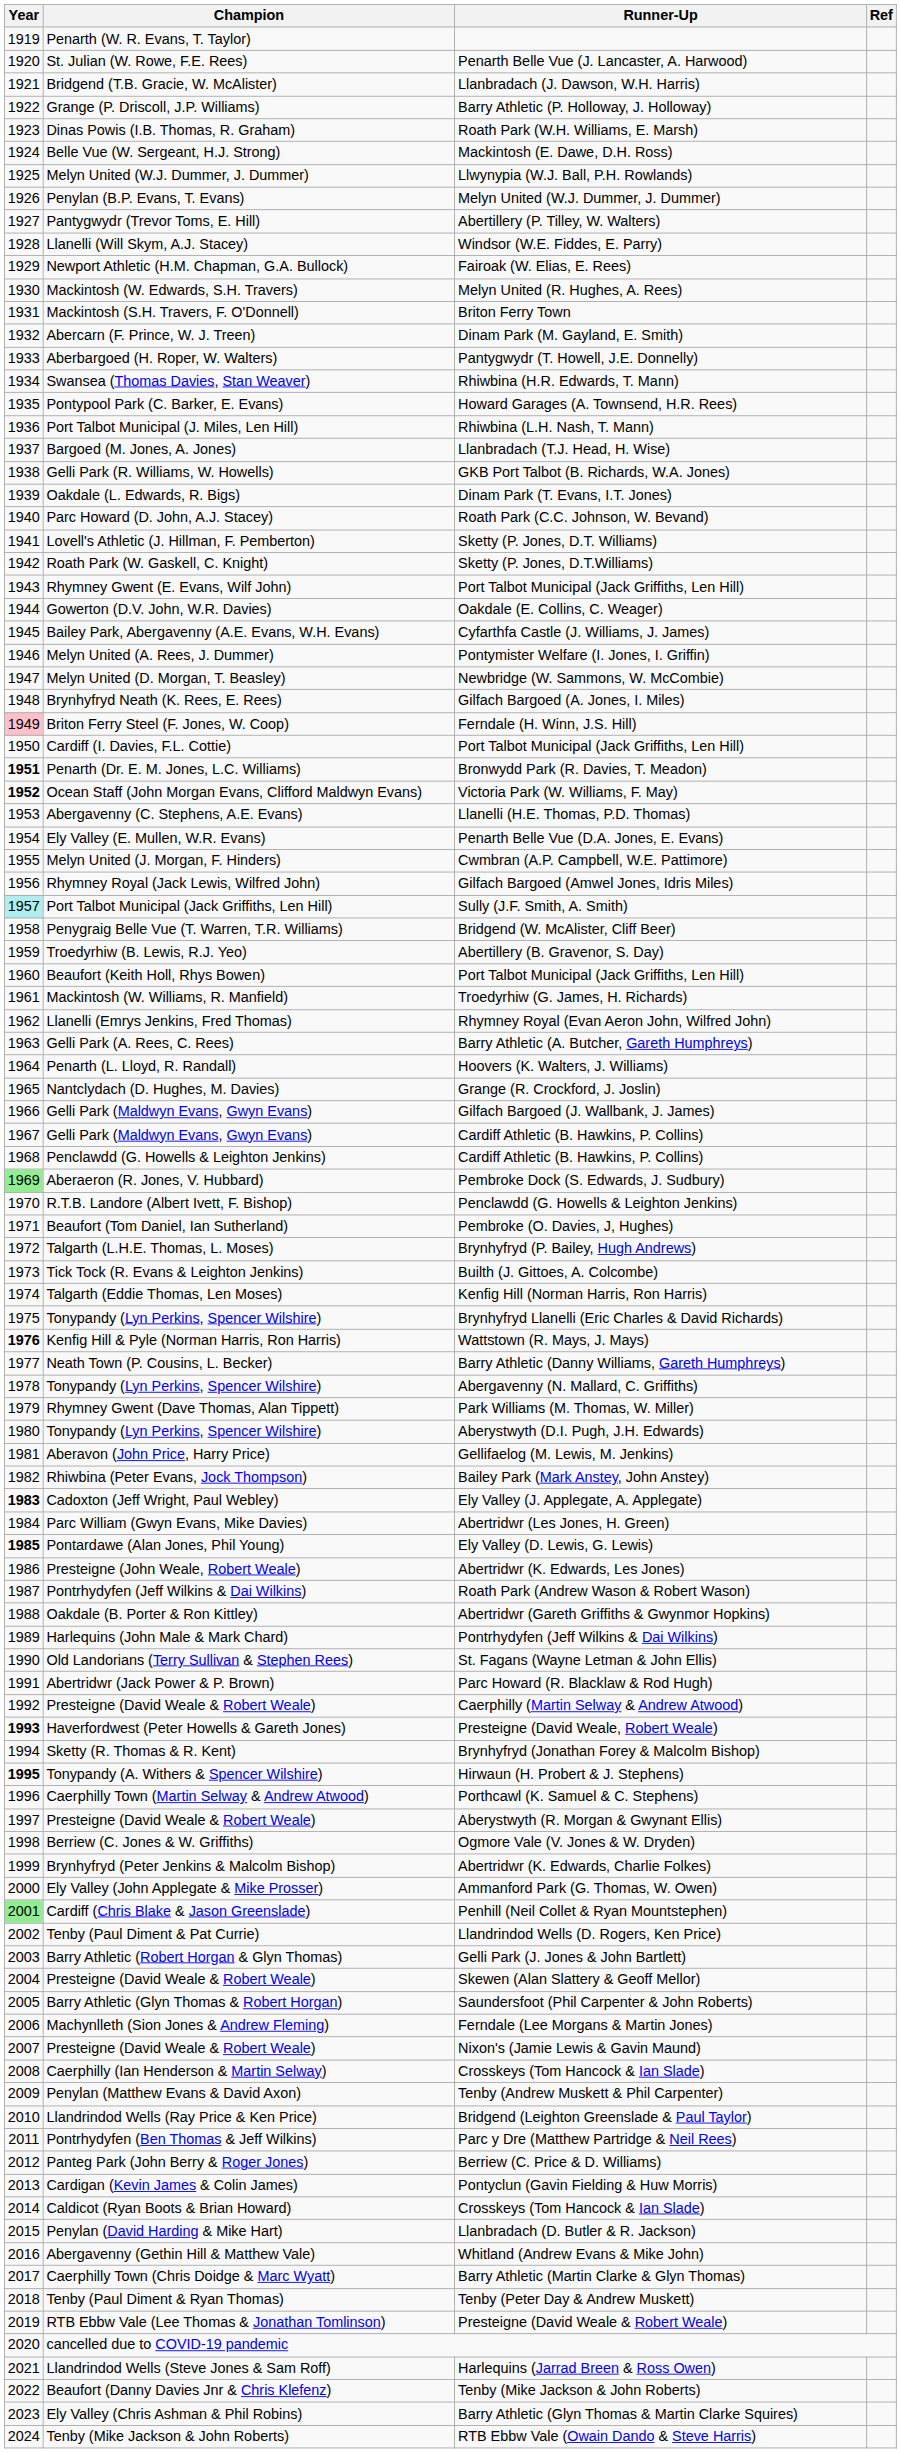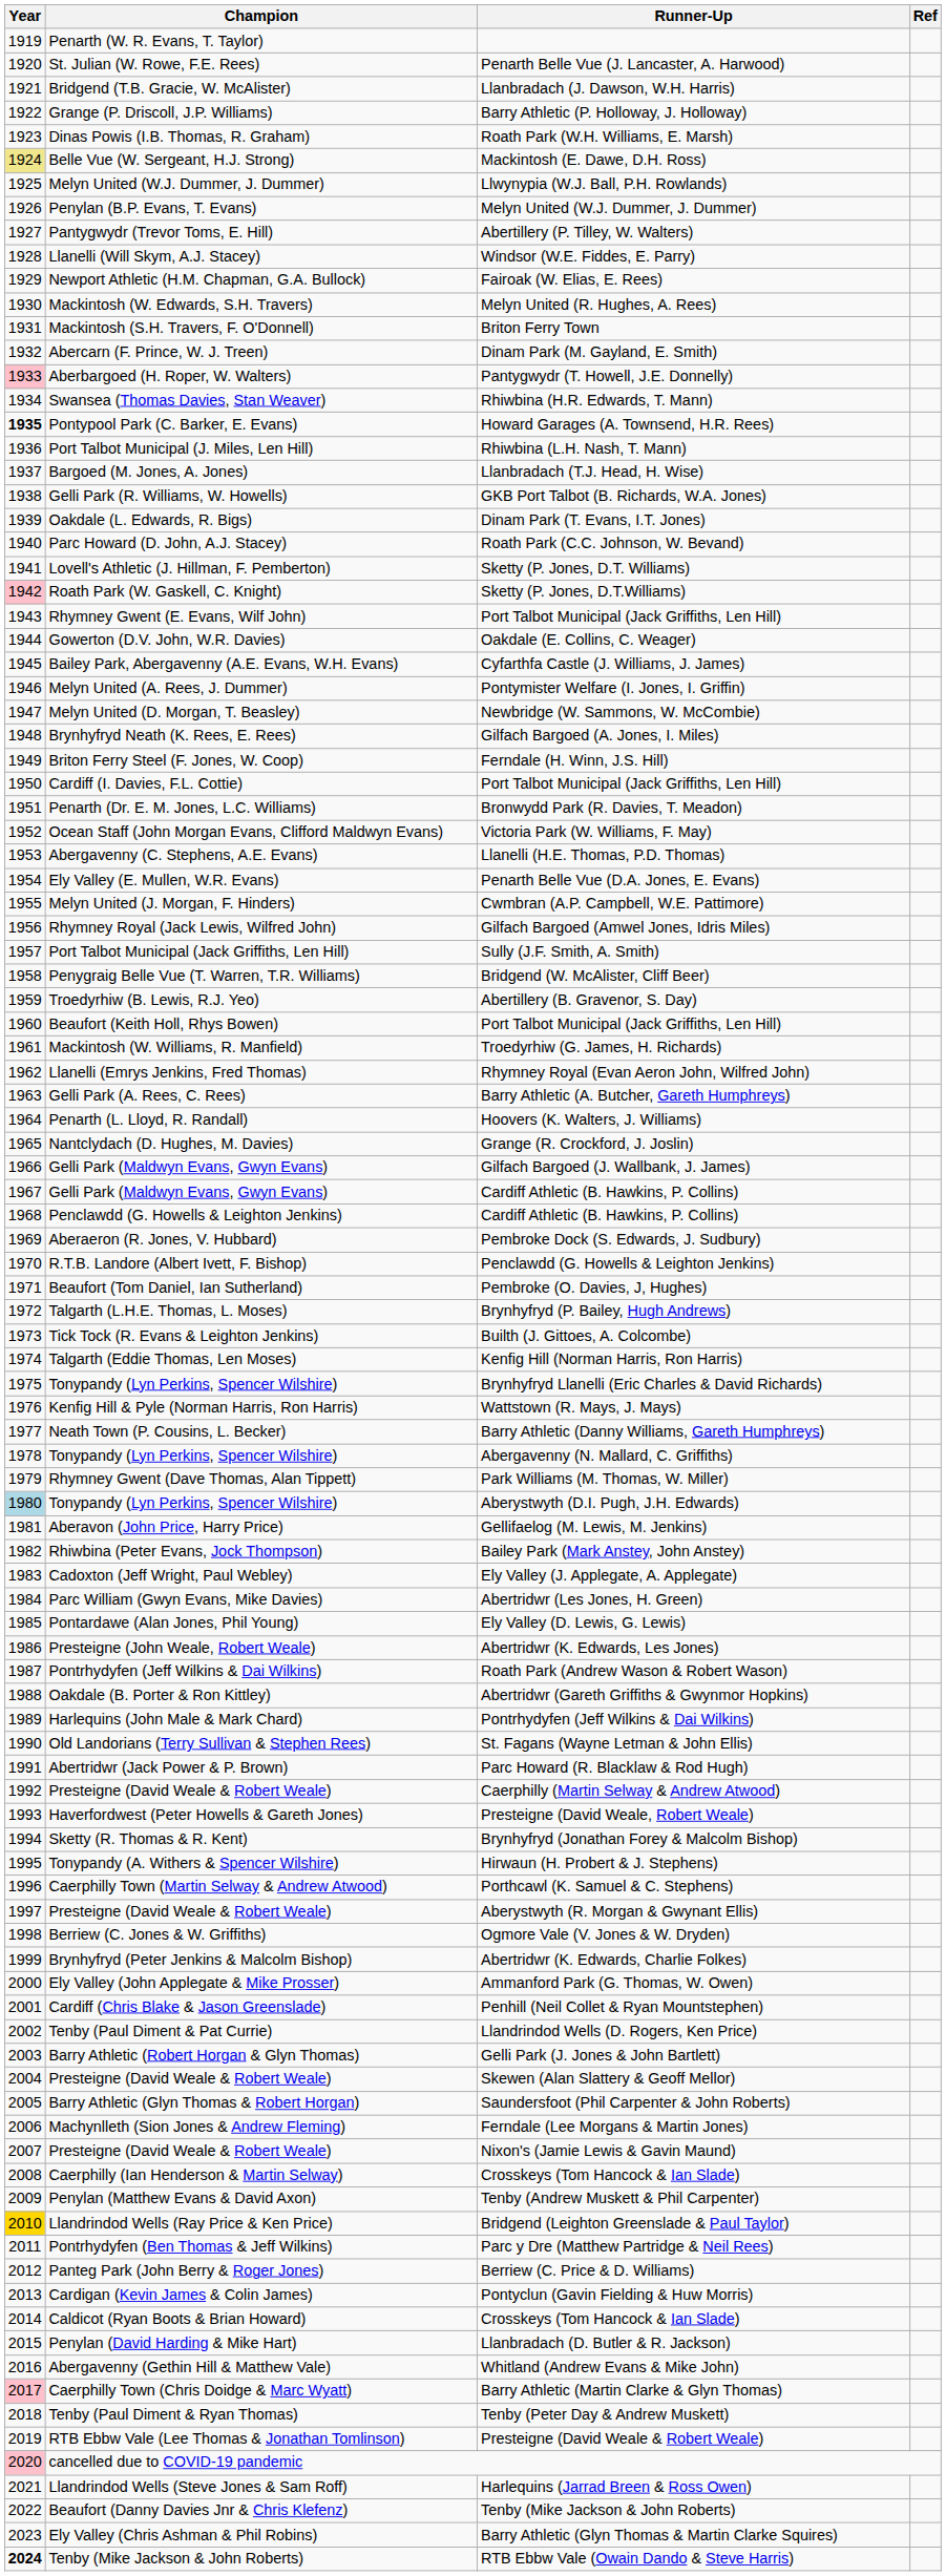Mackintosh (E. Dawe, D.H. Ross) | Year: no background -> khaki background
Pantygwydr (T. Howell, J.E. Donnelly) | Year: no background -> pink background
Howard Garages (A. Townsend, H.R. Rees) | Year: normal -> bold
Sketty (P. Jones, D.T.Williams) | Year: no background -> pink background
Ferndale (H. Winn, J.S. Hill) | Year: pink background -> no background
Bronwydd Park (R. Davies, T. Meadon) | Year: bold -> normal
Victoria Park (W. Williams, F. May) | Year: bold -> normal
Sully (J.F. Smith, A. Smith) | Year: paleturquoise background -> no background
Pembroke Dock (S. Edwards, J. Sudbury) | Year: lightgreen background -> no background
Wattstown (R. Mays, J. Mays) | Year: bold -> normal
Aberystwyth (D.I. Pugh, J.H. Edwards) | Year: no background -> lightblue background
Ely Valley (J. Applegate, A. Applegate) | Year: bold -> normal
Ely Valley (D. Lewis, G. Lewis) | Year: bold -> normal
Presteigne (David Weale, Robert Weale) | Year: bold -> normal
Hirwaun (H. Probert & J. Stephens) | Year: bold -> normal
Penhill (Neil Collet & Ryan Mountstephen) | Year: lightgreen background -> no background
Bridgend (Leighton Greenslade & Paul Taylor) | Year: no background -> gold background
Barry Athletic (Martin Clarke & Glyn Thomas) | Year: no background -> pink background
cancelled due to COVID-19 pandemic | Year: no background -> pink background
RTB Ebbw Vale (Owain Dando & Steve Harris) | Year: normal -> bold
